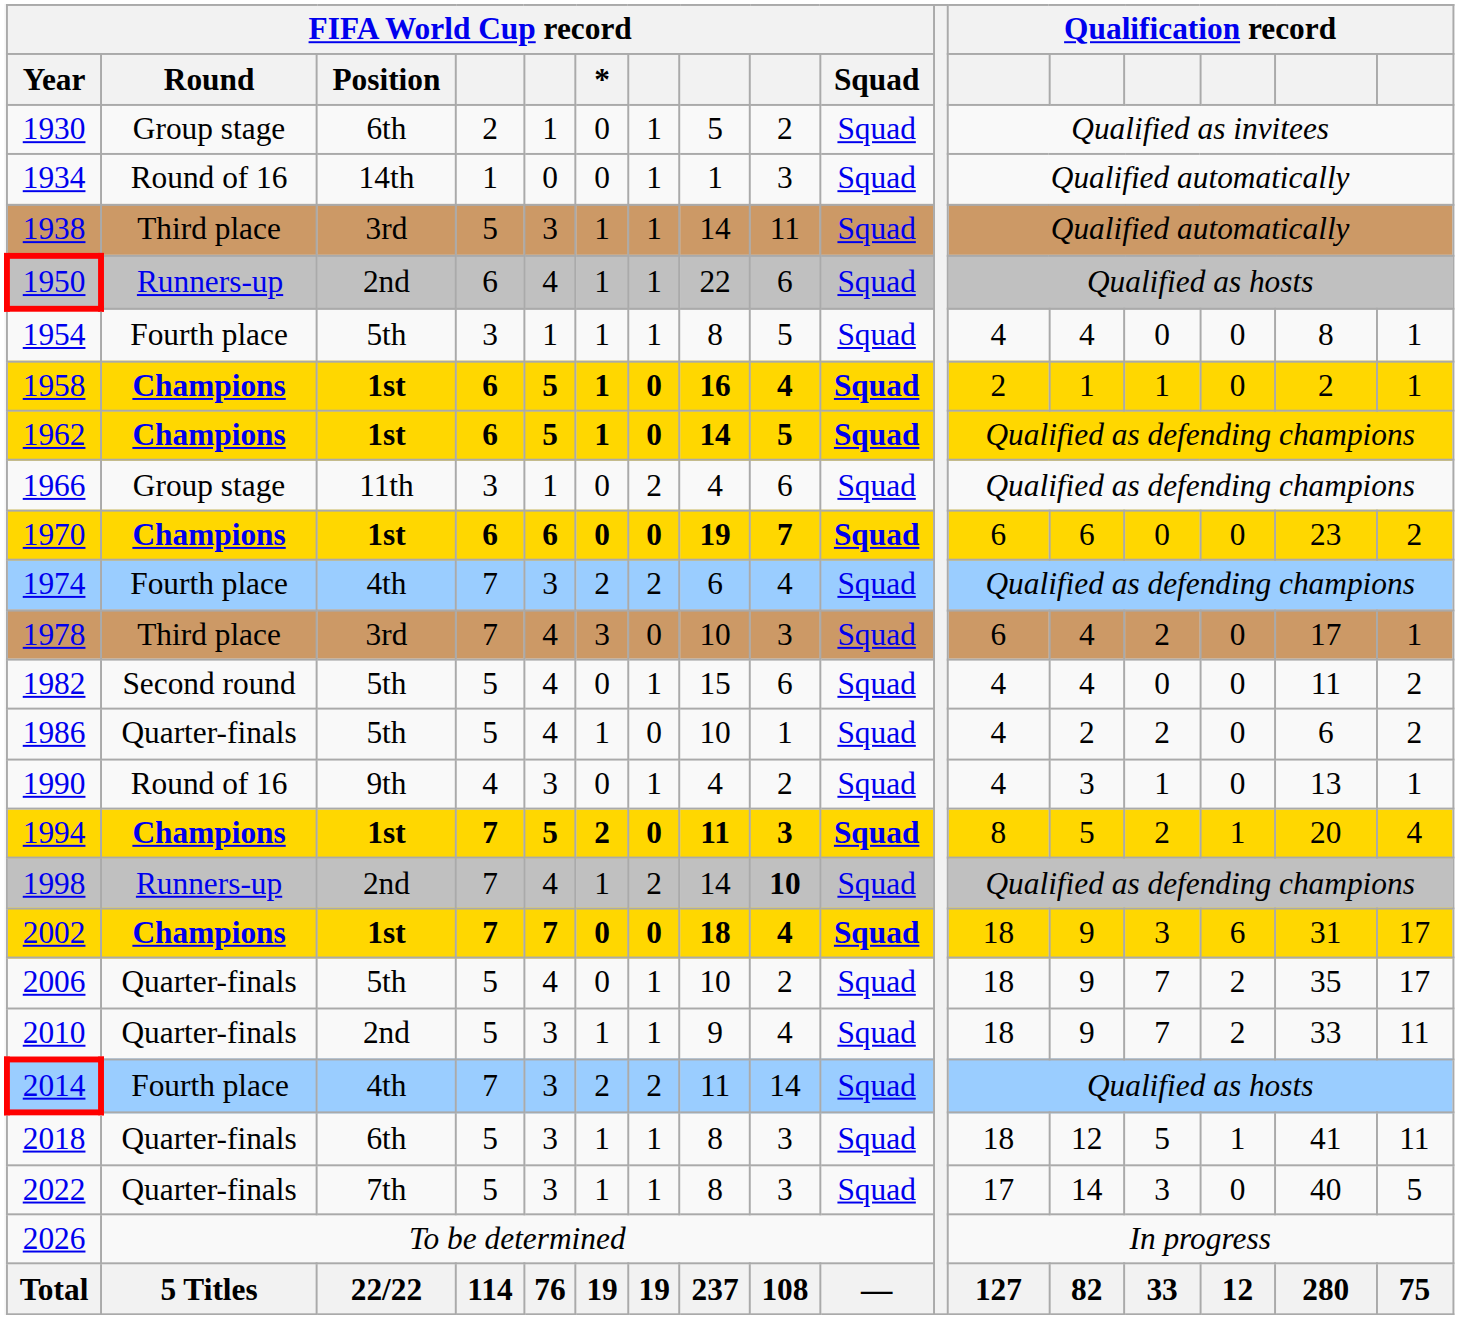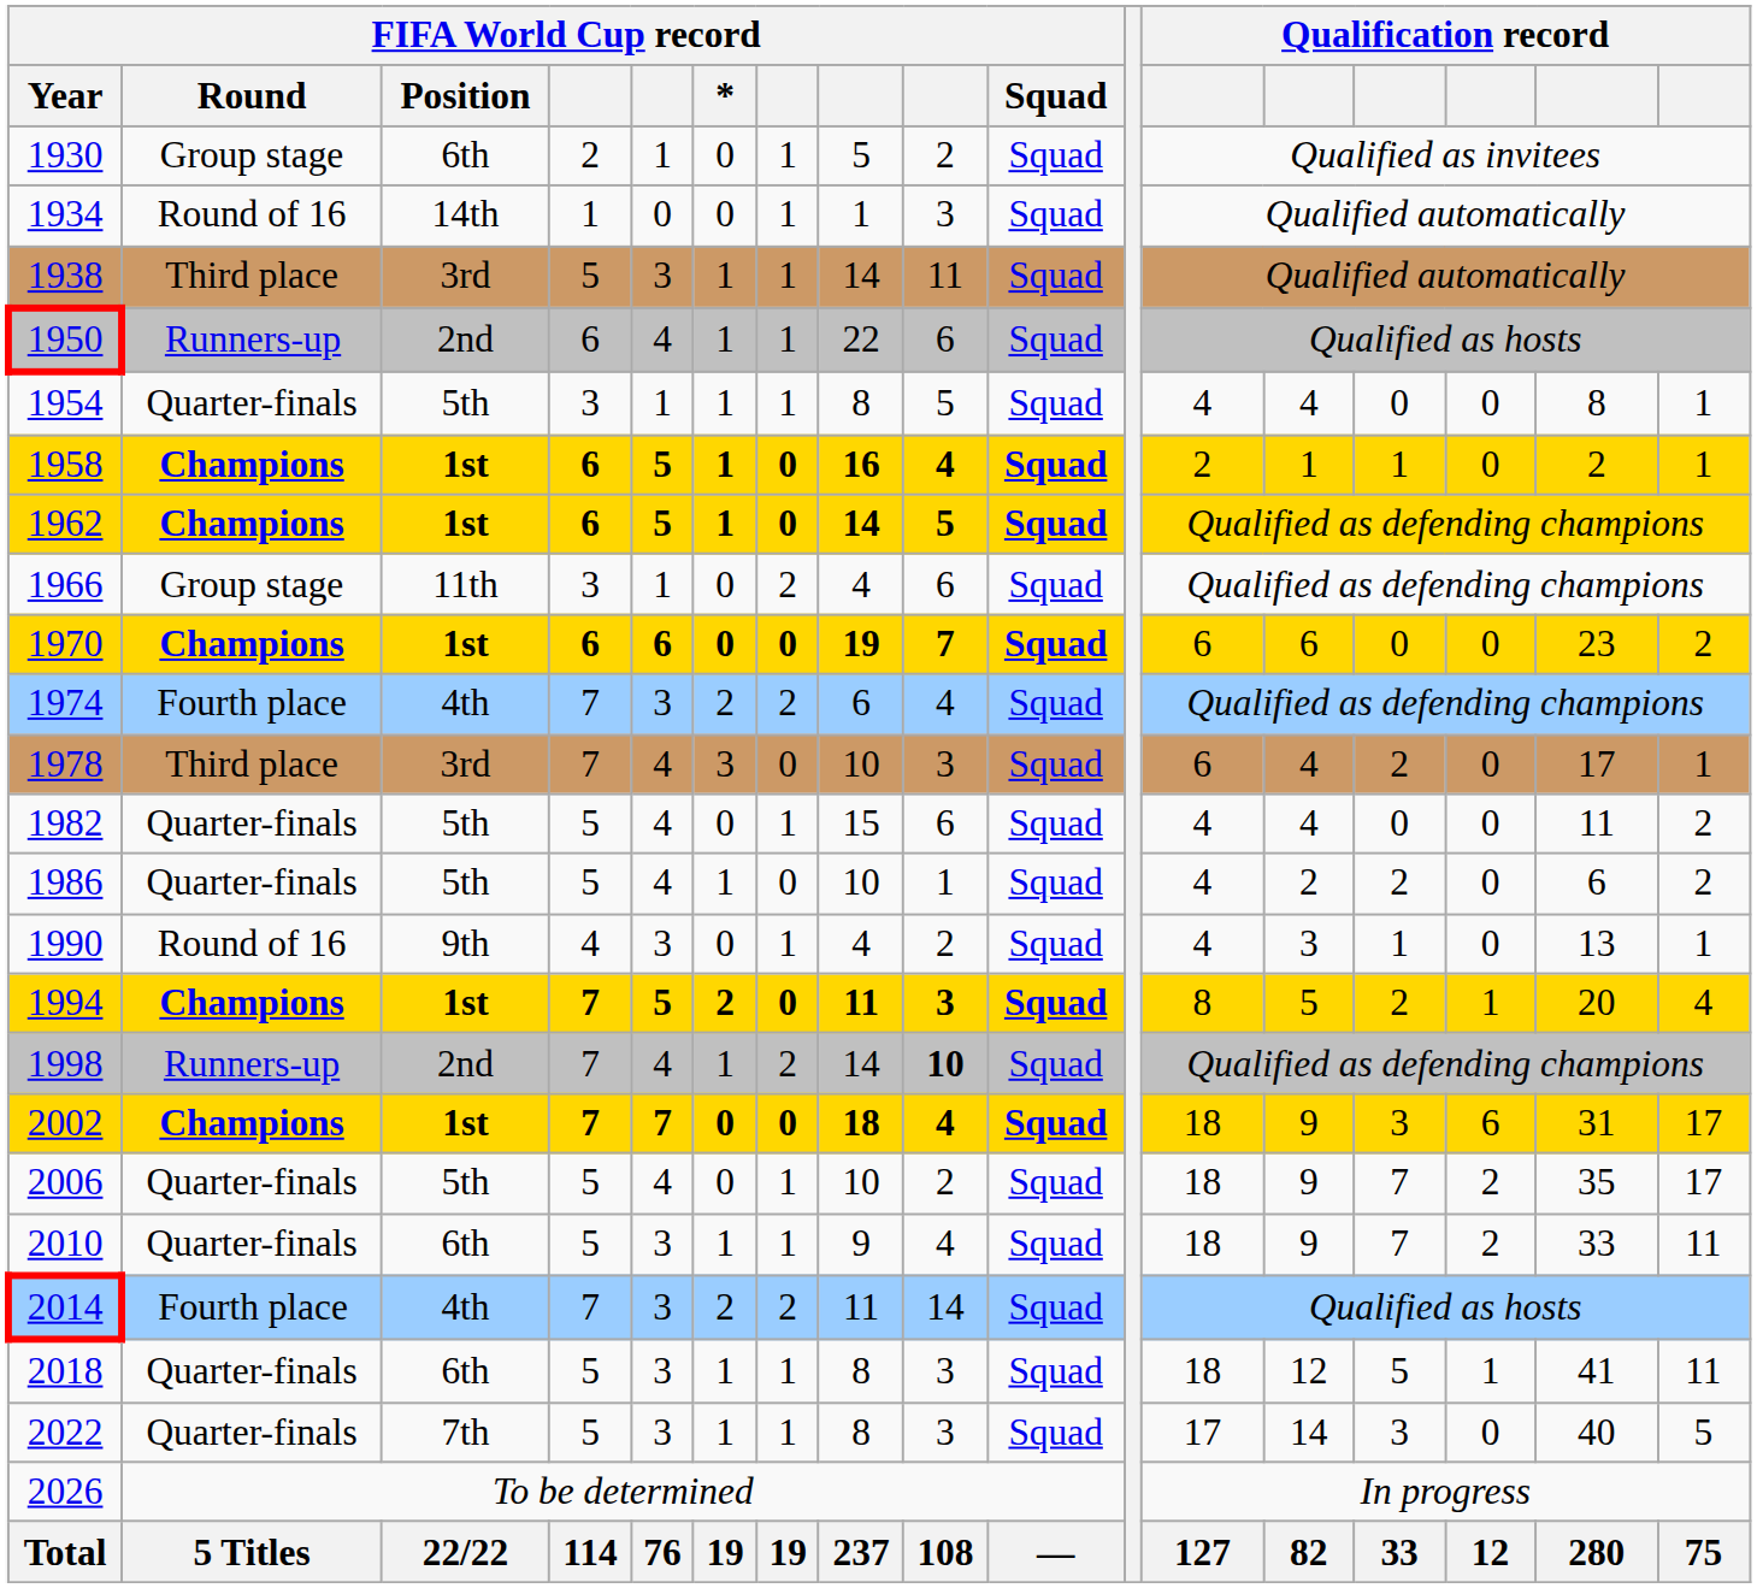1954 | FIFA World Cup record / Round: Fourth place -> Quarter-finals
1982 | FIFA World Cup record / Round: Second round -> Quarter-finals
2010 | FIFA World Cup record / Position: 2nd -> 6th
